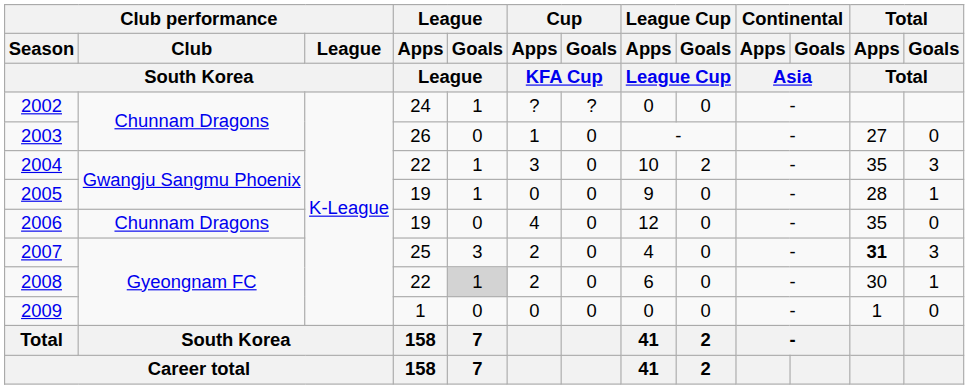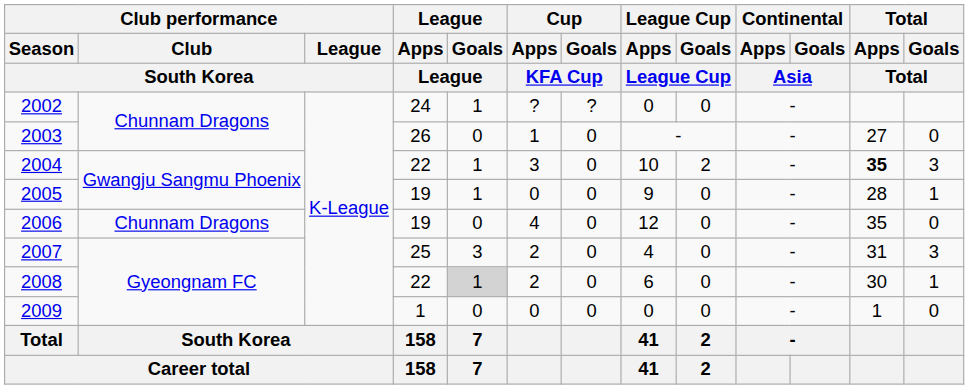2004 | Total / Apps / Total: normal -> bold
2007 | Total / Apps / Total: bold -> normal
